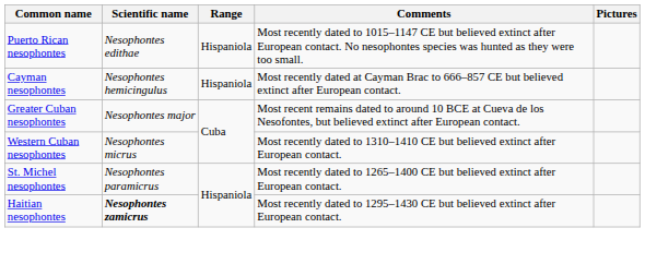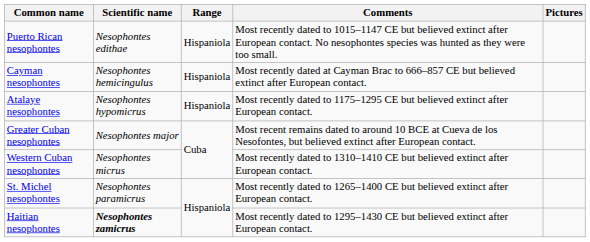+ row: Atalaye nesophontes | Nesophontes hypomicrus | Hispaniola | Most recently dated to 1175–1295 CE but believed extinct after European contact.
